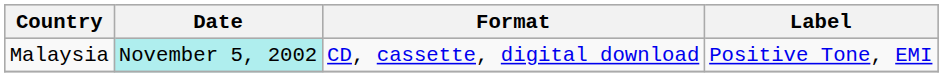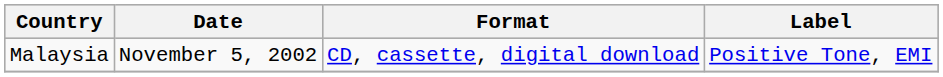Malaysia | Date: paleturquoise background -> no background
